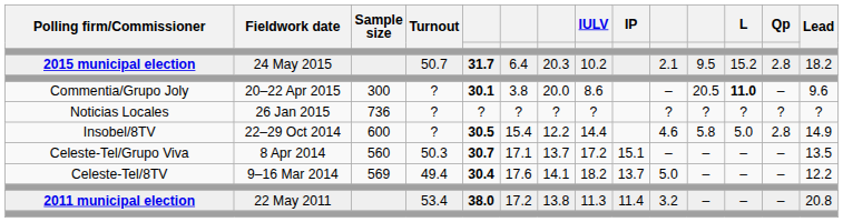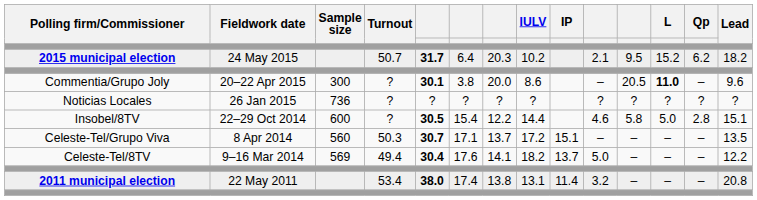2015 municipal election | Qp: 2.8 -> 6.2
Insobel/8TV | Lead: 14.9 -> 15.1
2011 municipal election | column 6: 17.2 -> 17.4
2011 municipal election | IULV: 11.3 -> 13.1
